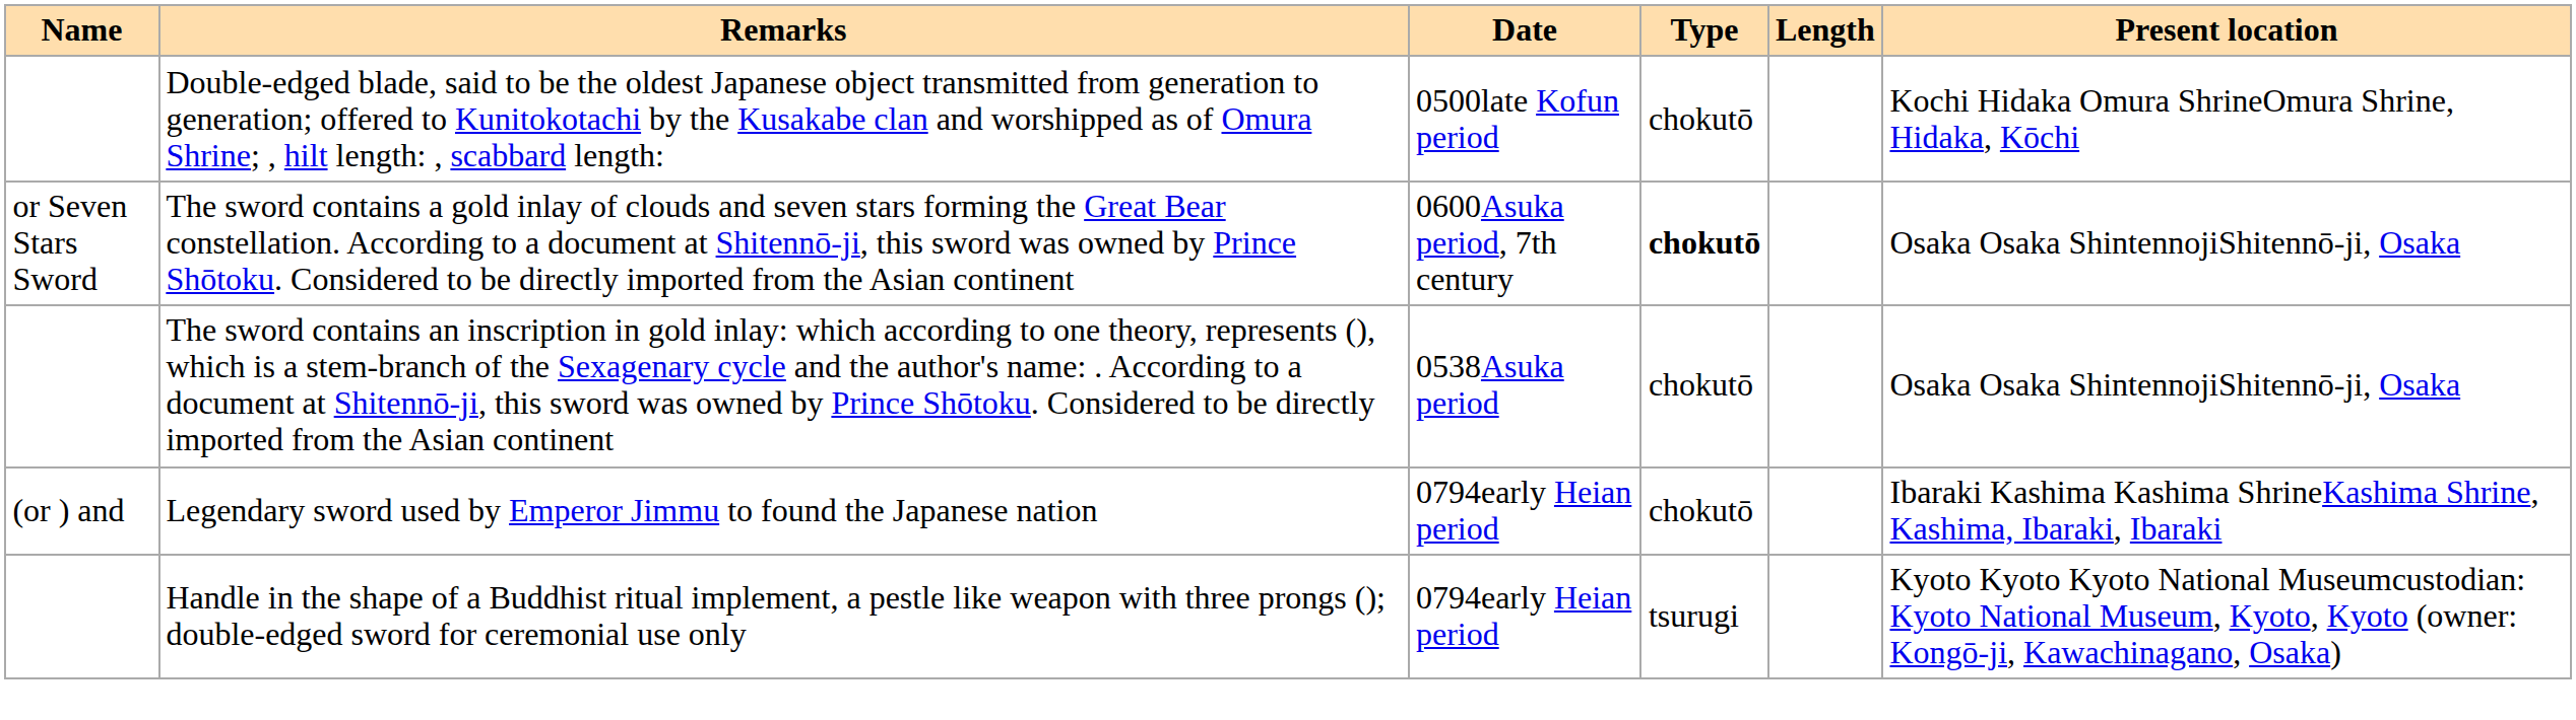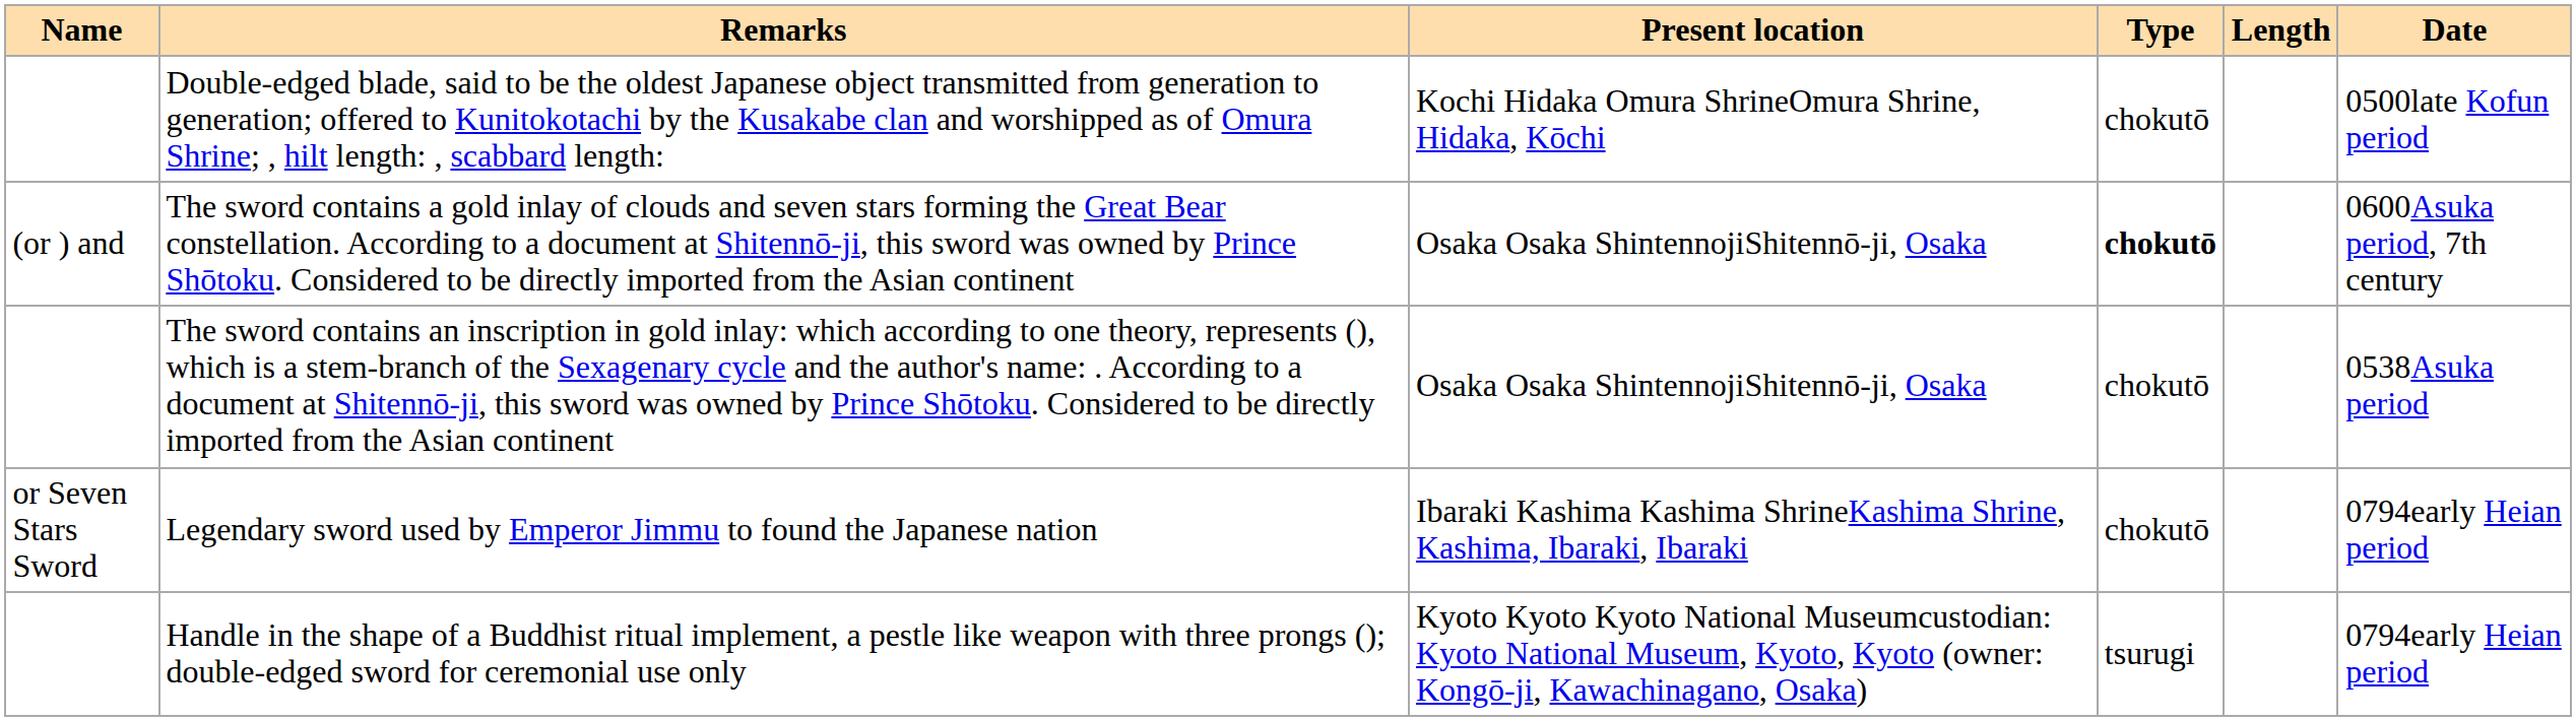columns swapped: Date <-> Present location
row 3 | Name: or Seven Stars Sword -> (or ) and
row 5 | Name: (or ) and -> or Seven Stars Sword
